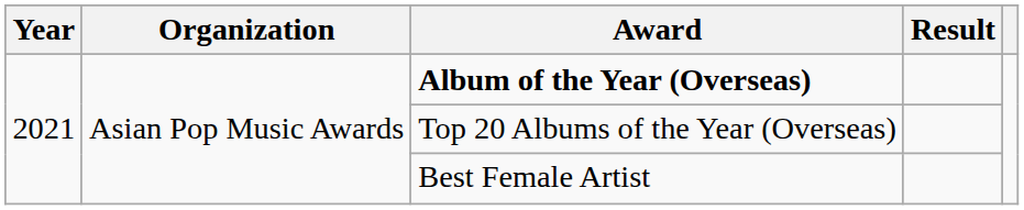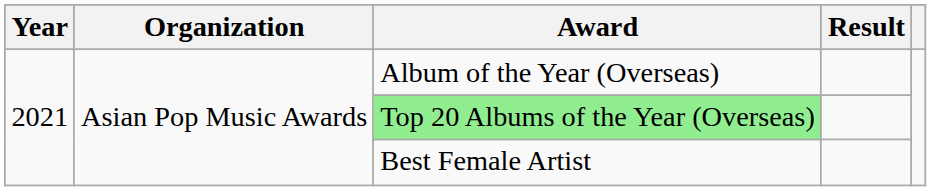Album of the Year (Overseas) | Award: bold -> normal
Top 20 Albums of the Year (Overseas) | Award: no background -> lightgreen background
